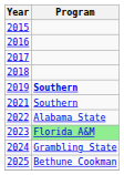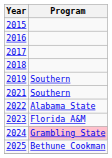2019 | Program: bold -> normal
2023 | Program: lightgreen background -> no background
2024 | Program: no background -> pink background
